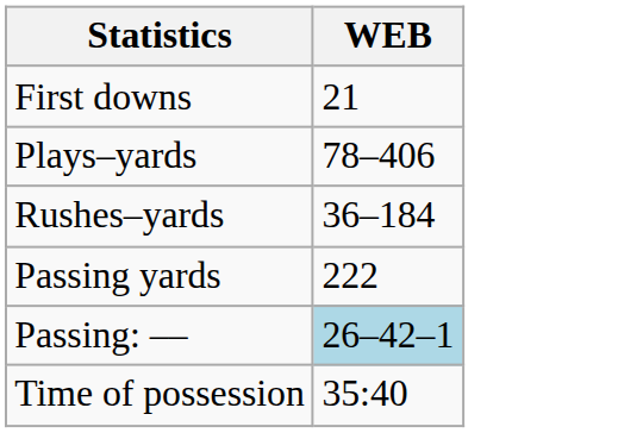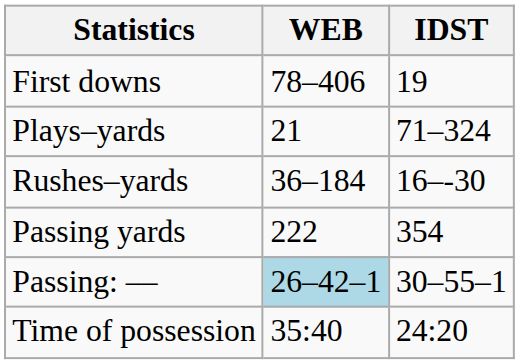+ column: IDST | 19 | 71–324 | 16–-30 | 354 | 30–55–1 | 24:20
First downs | WEB: 21 -> 78–406
Plays–yards | WEB: 78–406 -> 21
